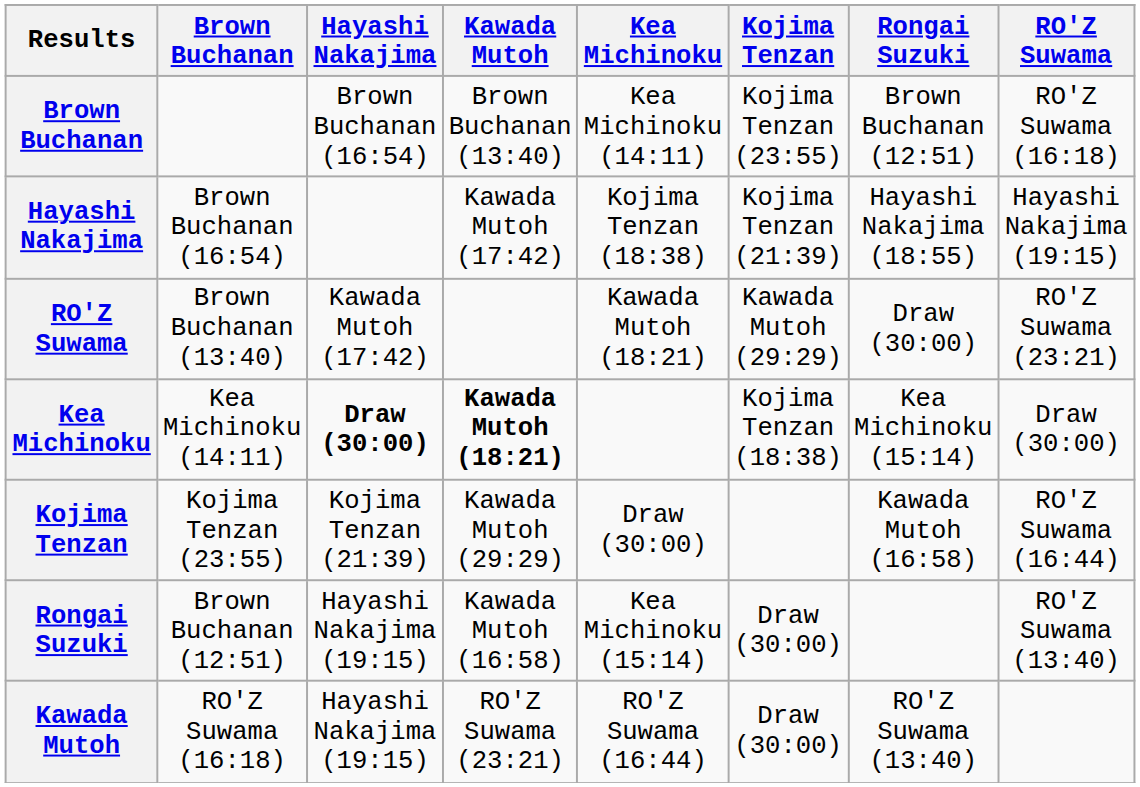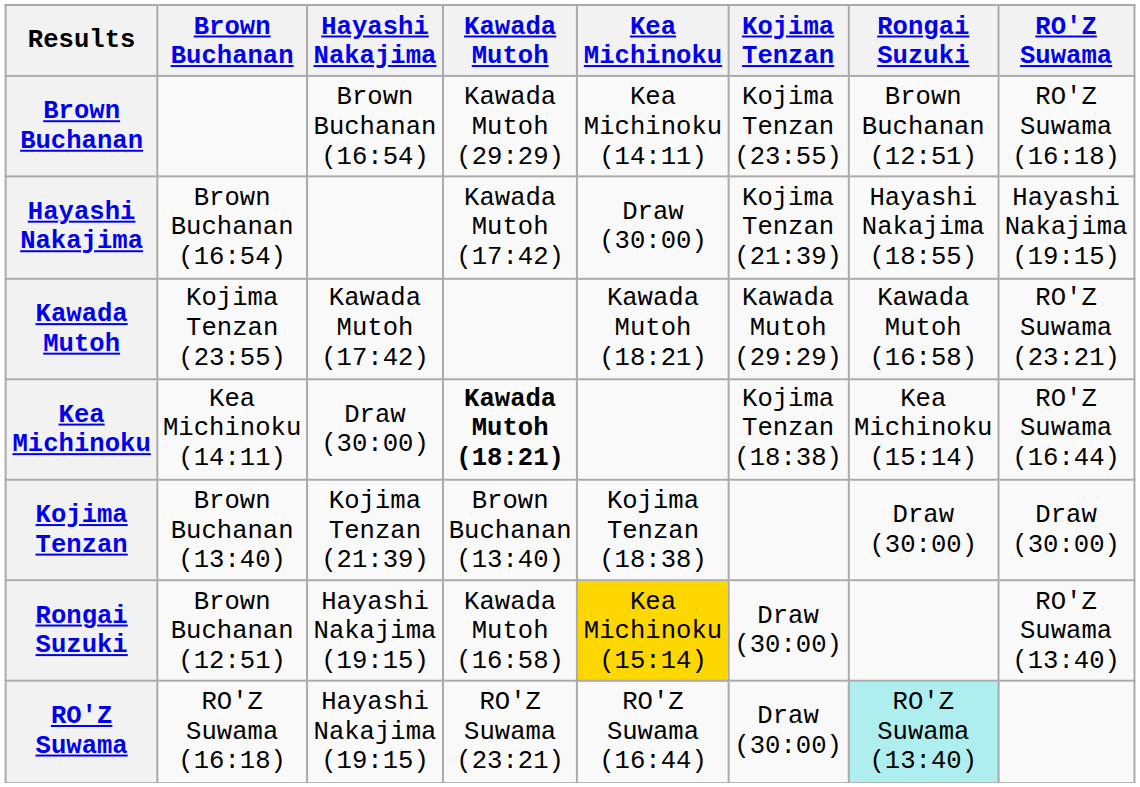row 2 | Kawada Mutoh: Brown Buchanan (13:40) -> Kawada Mutoh (29:29)
row 3 | Kea Michinoku: Kojima Tenzan (18:38) -> Draw (30:00)
row 4 | Results: RO'Z Suwama -> Kawada Mutoh
row 4 | Brown Buchanan: Brown Buchanan (13:40) -> Kojima Tenzan (23:55)
row 4 | Rongai Suzuki: Draw (30:00) -> Kawada Mutoh (16:58)
row 5 | Hayashi Nakajima: bold -> normal
row 5 | RO'Z Suwama: Draw (30:00) -> RO'Z Suwama (16:44)
row 6 | Brown Buchanan: Kojima Tenzan (23:55) -> Brown Buchanan (13:40)
row 6 | Kawada Mutoh: Kawada Mutoh (29:29) -> Brown Buchanan (13:40)
row 6 | Kea Michinoku: Draw (30:00) -> Kojima Tenzan (18:38)
row 6 | Rongai Suzuki: Kawada Mutoh (16:58) -> Draw (30:00)
row 6 | RO'Z Suwama: RO'Z Suwama (16:44) -> Draw (30:00)
row 7 | Kea Michinoku: no background -> gold background
row 8 | Results: Kawada Mutoh -> RO'Z Suwama
row 8 | Rongai Suzuki: no background -> paleturquoise background
